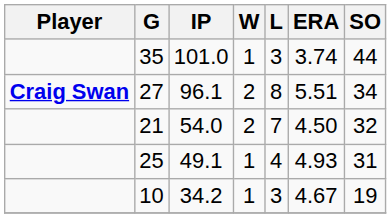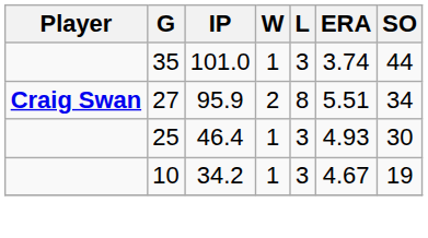27 | IP: 96.1 -> 95.9
- row: 21 | 54.0 | 2 | 7 | 4.50 | 32
25 | IP: 49.1 -> 46.4
25 | L: 4 -> 3
25 | SO: 31 -> 30
